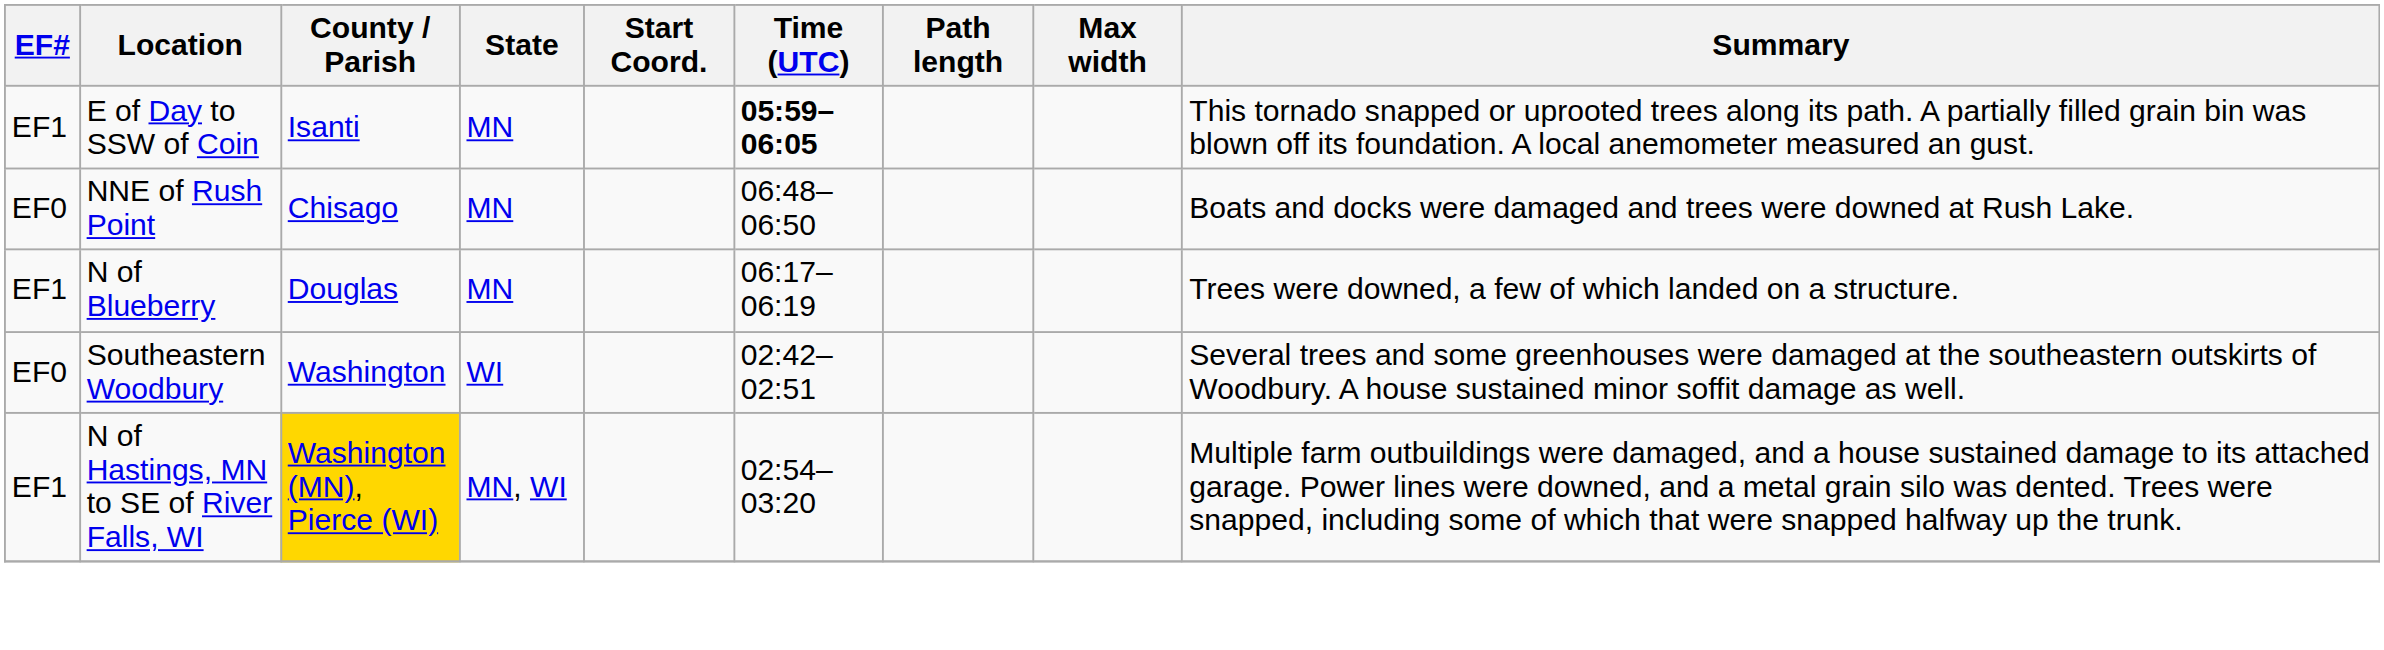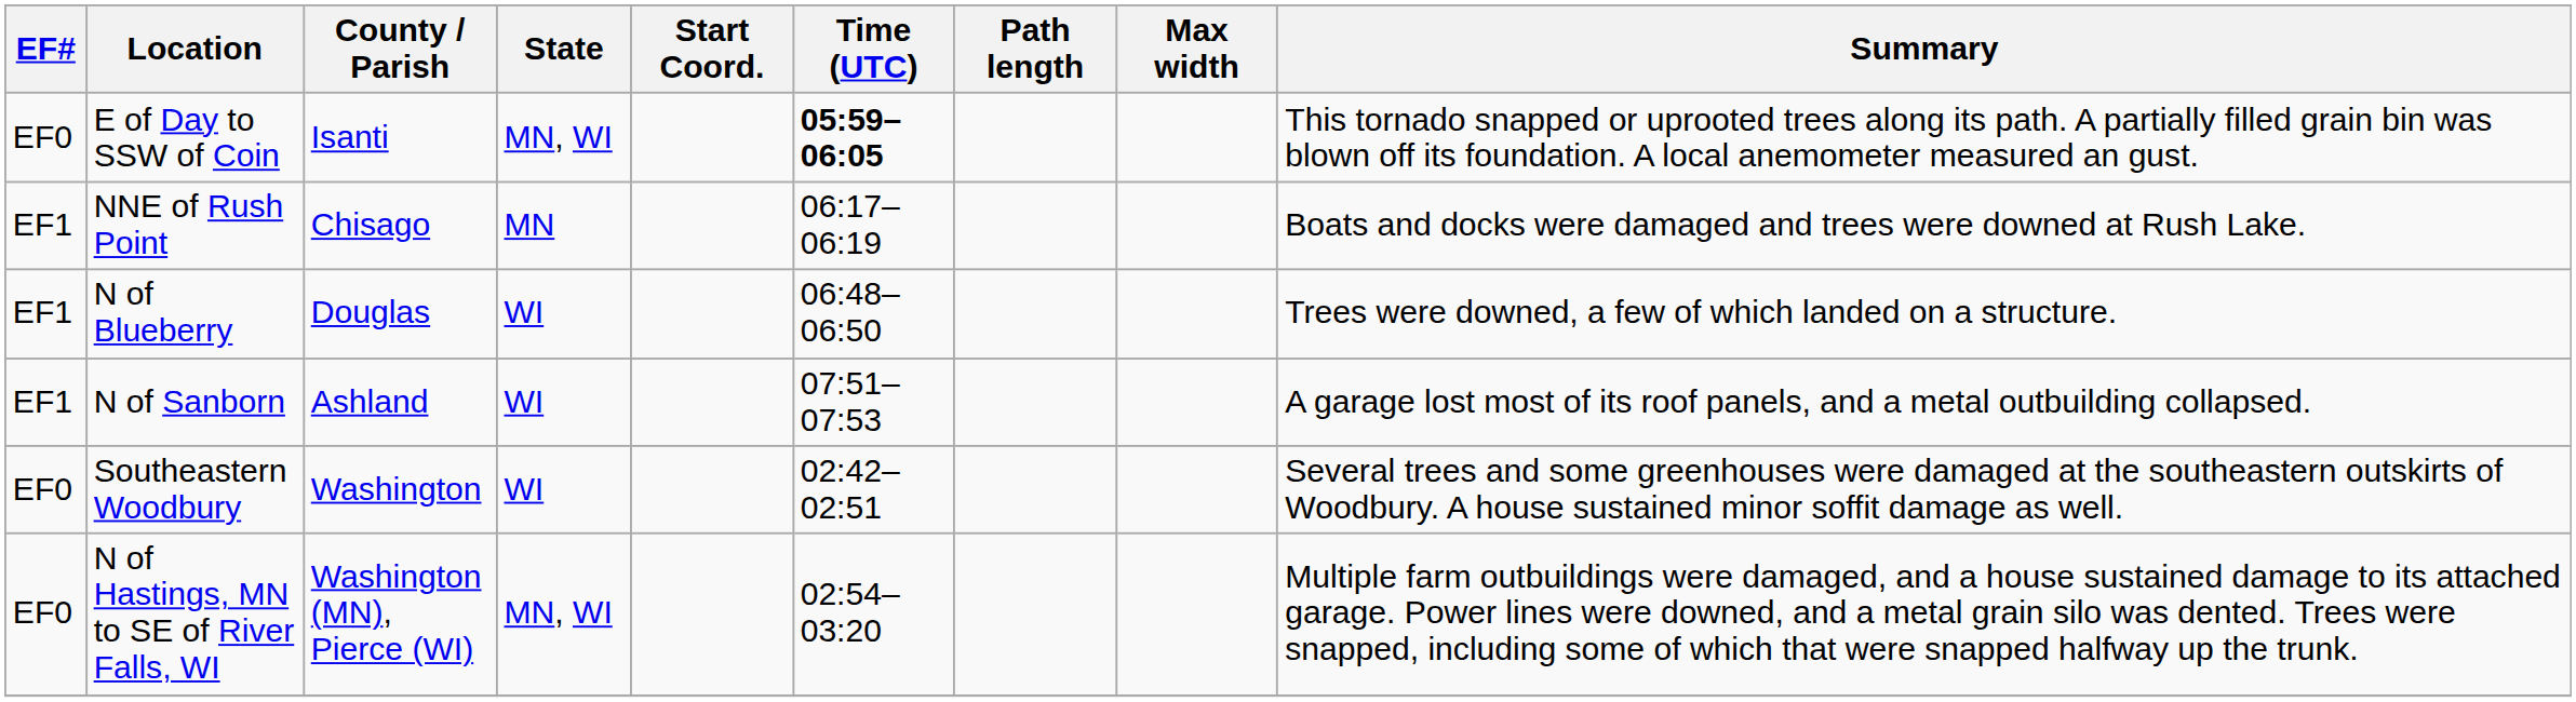E of Day to SSW of Coin | EF#: EF1 -> EF0
E of Day to SSW of Coin | State: MN -> MN, WI
NNE of Rush Point | EF#: EF0 -> EF1
NNE of Rush Point | Time (UTC): 06:48–06:50 -> 06:17–06:19
N of Blueberry | State: MN -> WI
N of Blueberry | Time (UTC): 06:17–06:19 -> 06:48–06:50
+ row: EF1 | N of Sanborn | Ashland | WI | 07:51–07:53 | A garage lost most of its roof panels, and a metal outbuilding collapsed.
N of Hastings, MN to SE of River Falls, WI | EF#: EF1 -> EF0
N of Hastings, MN to SE of River Falls, WI | County / Parish: gold background -> no background
